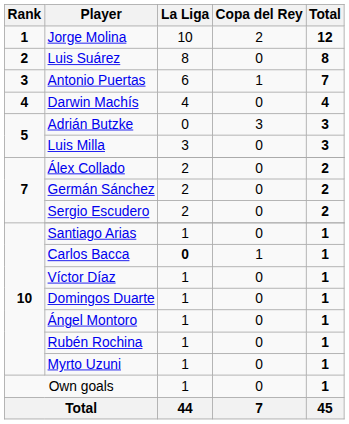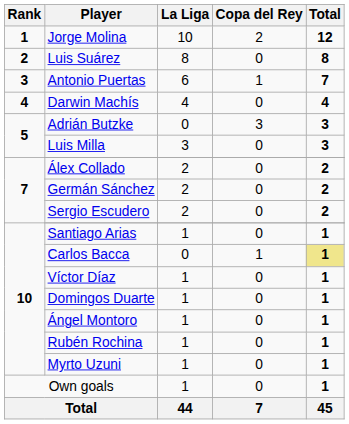Carlos Bacca | La Liga: bold -> normal
Carlos Bacca | Total: no background -> khaki background
